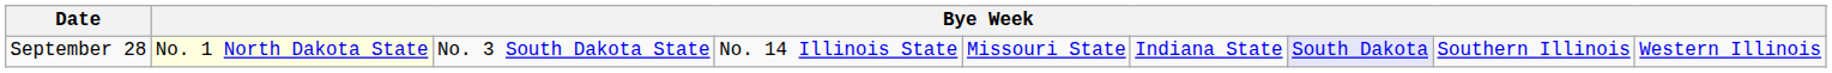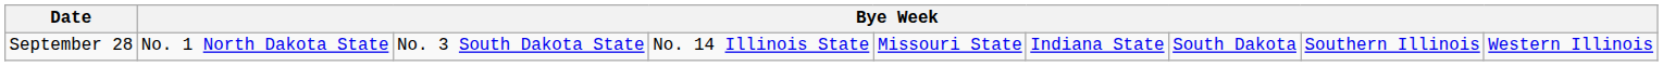September 28 | column 2: lightyellow background -> no background
September 28 | column 7: lavender background -> no background
